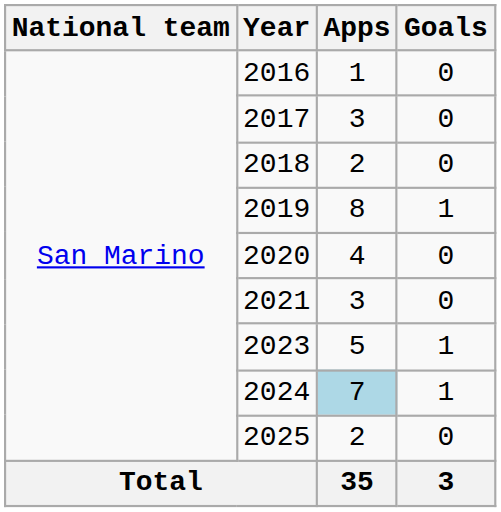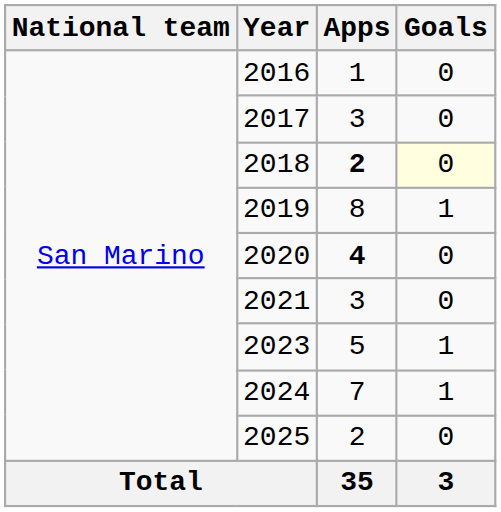2018 | Apps: normal -> bold
2018 | Goals: no background -> lightyellow background
2020 | Apps: normal -> bold
2024 | Apps: lightblue background -> no background
